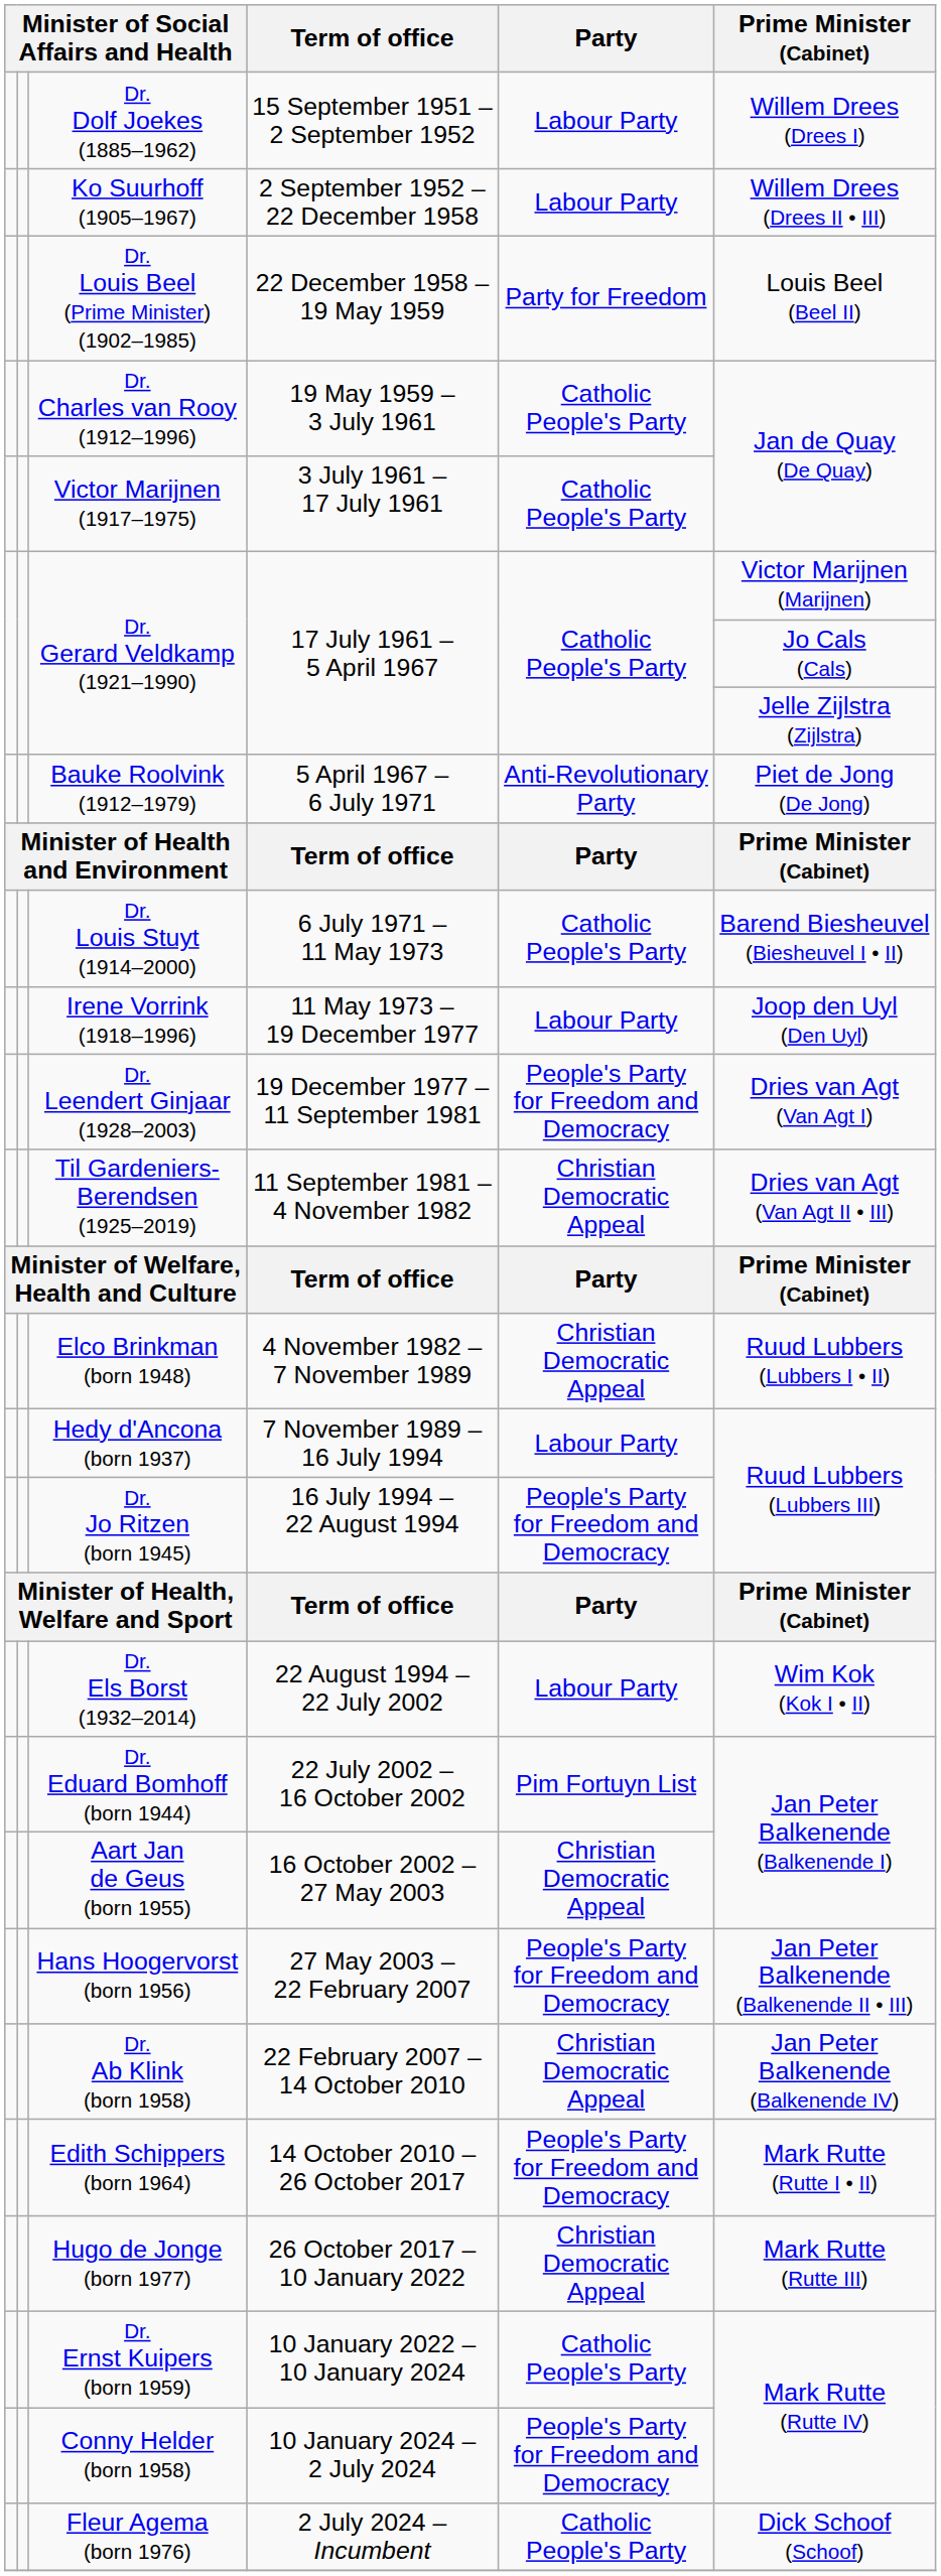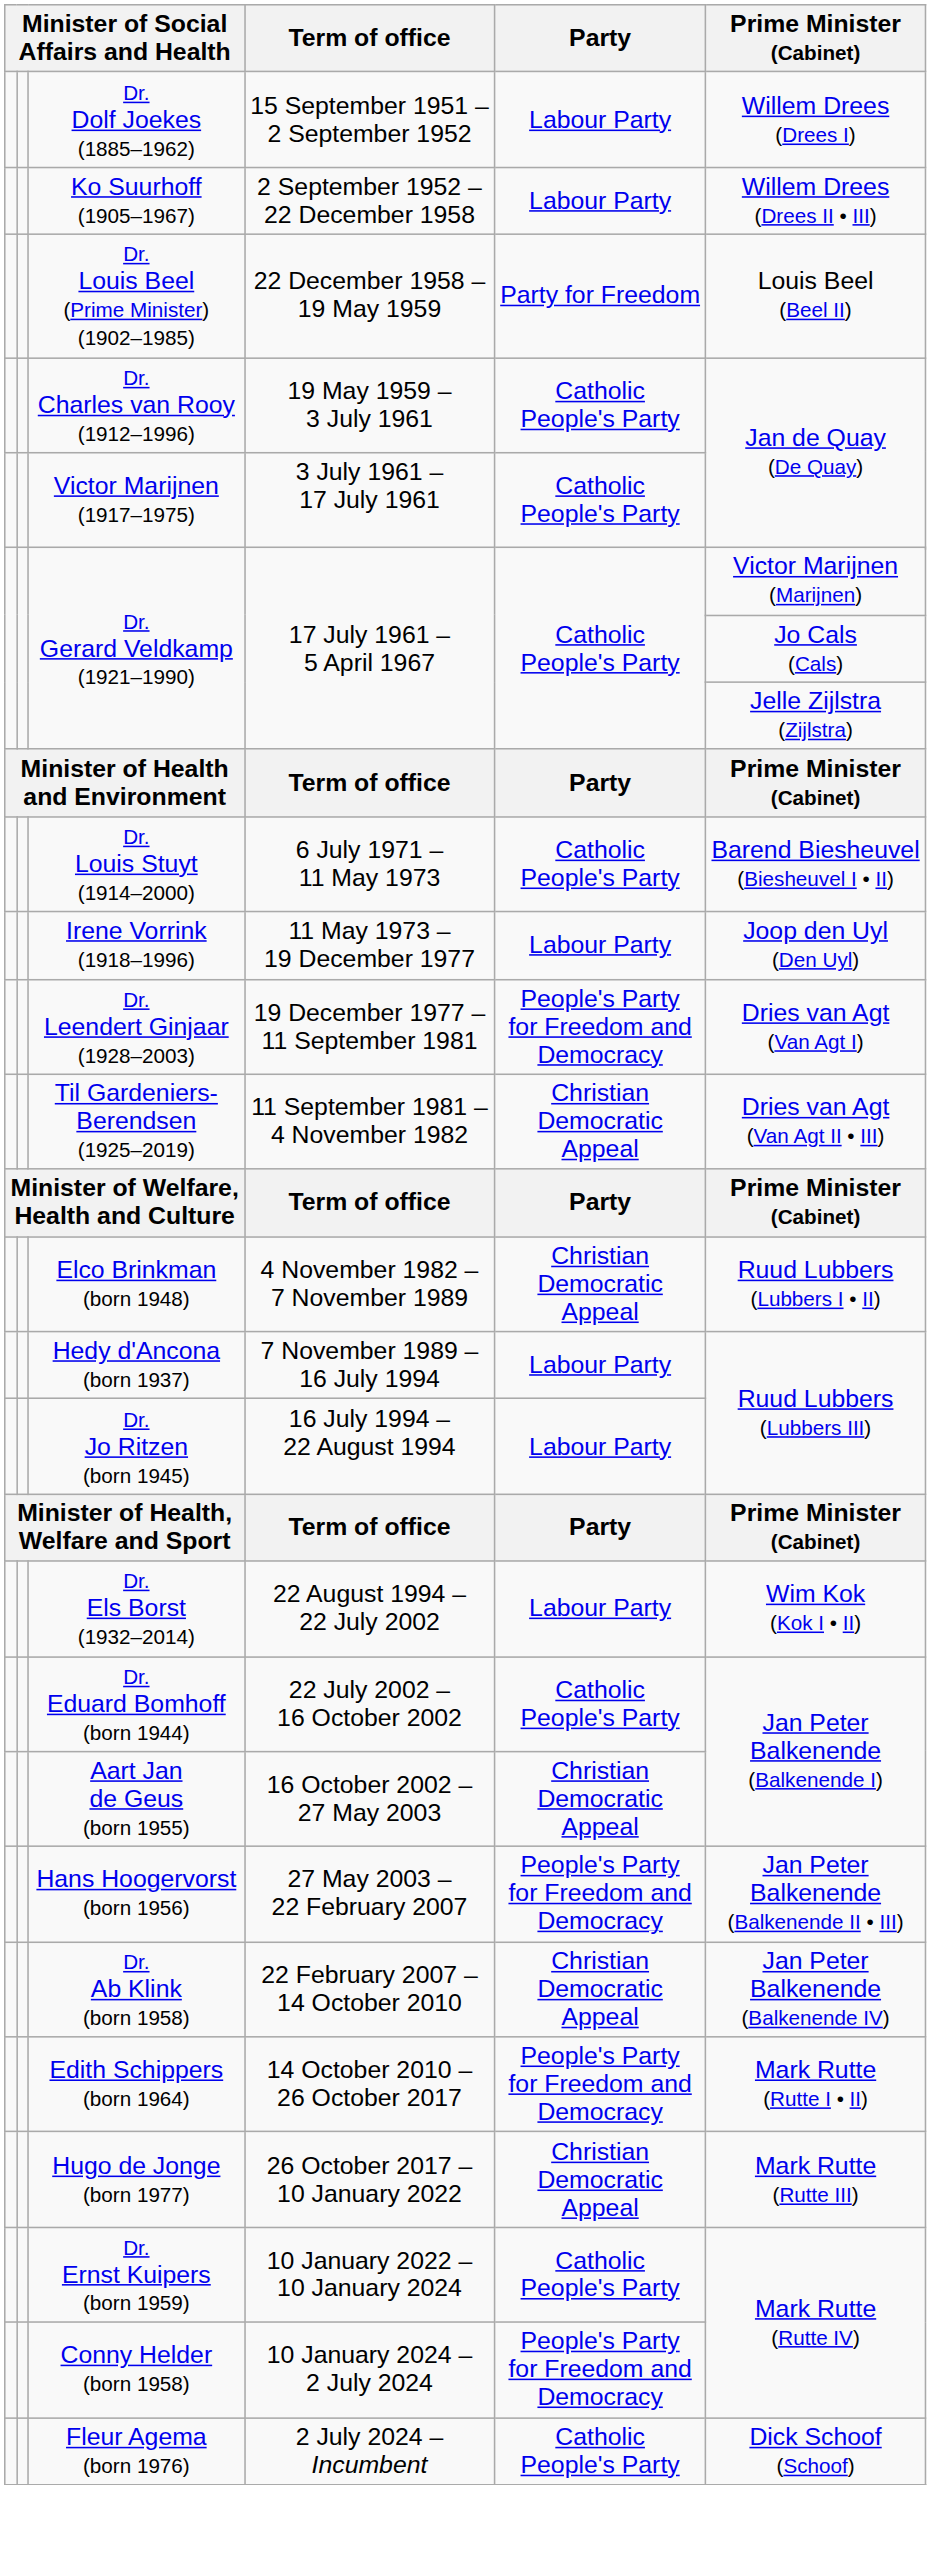- row: Bauke Roolvink (1912–1979) | 5 April 1967 – 6 July 1971 | Anti-Revolutionary Party | Piet de Jong (De Jong)
Dr. Jo Ritzen (born 1945) | Party: People's Party for Freedom and Democracy -> Labour Party
Dr. Eduard Bomhoff (born 1944) | Party: Pim Fortuyn List -> Catholic People's Party
